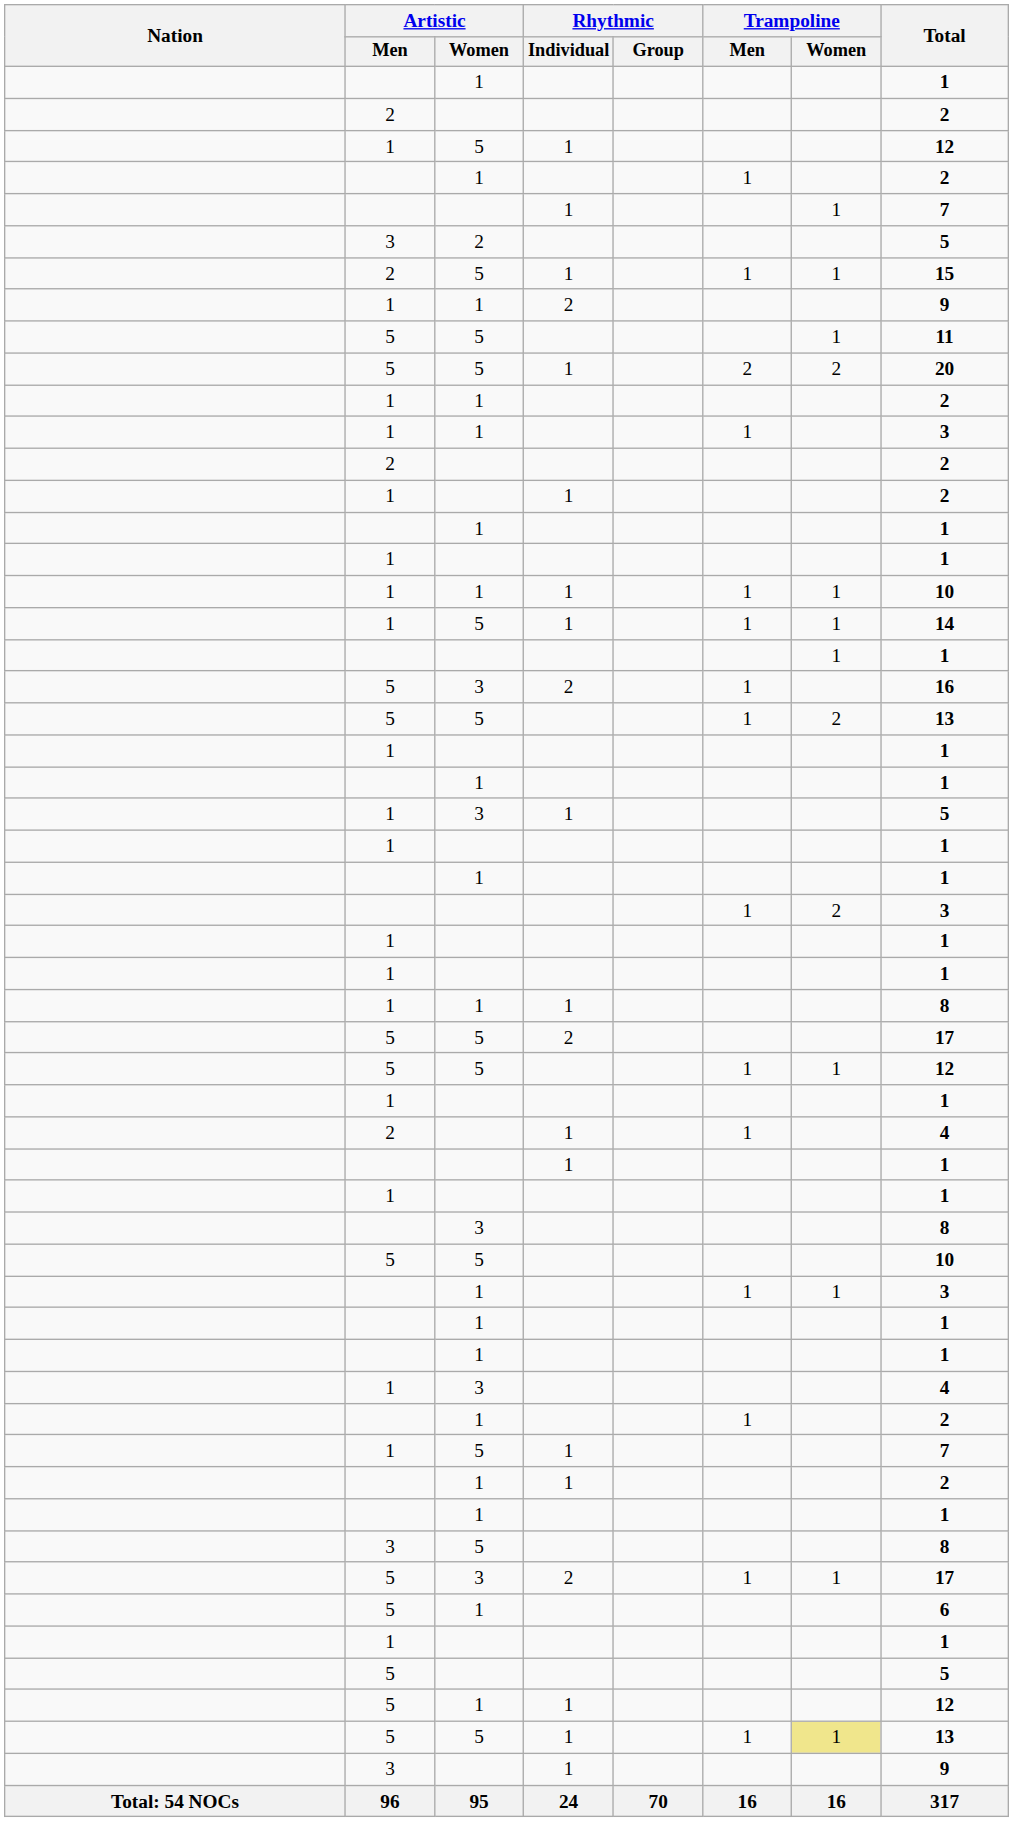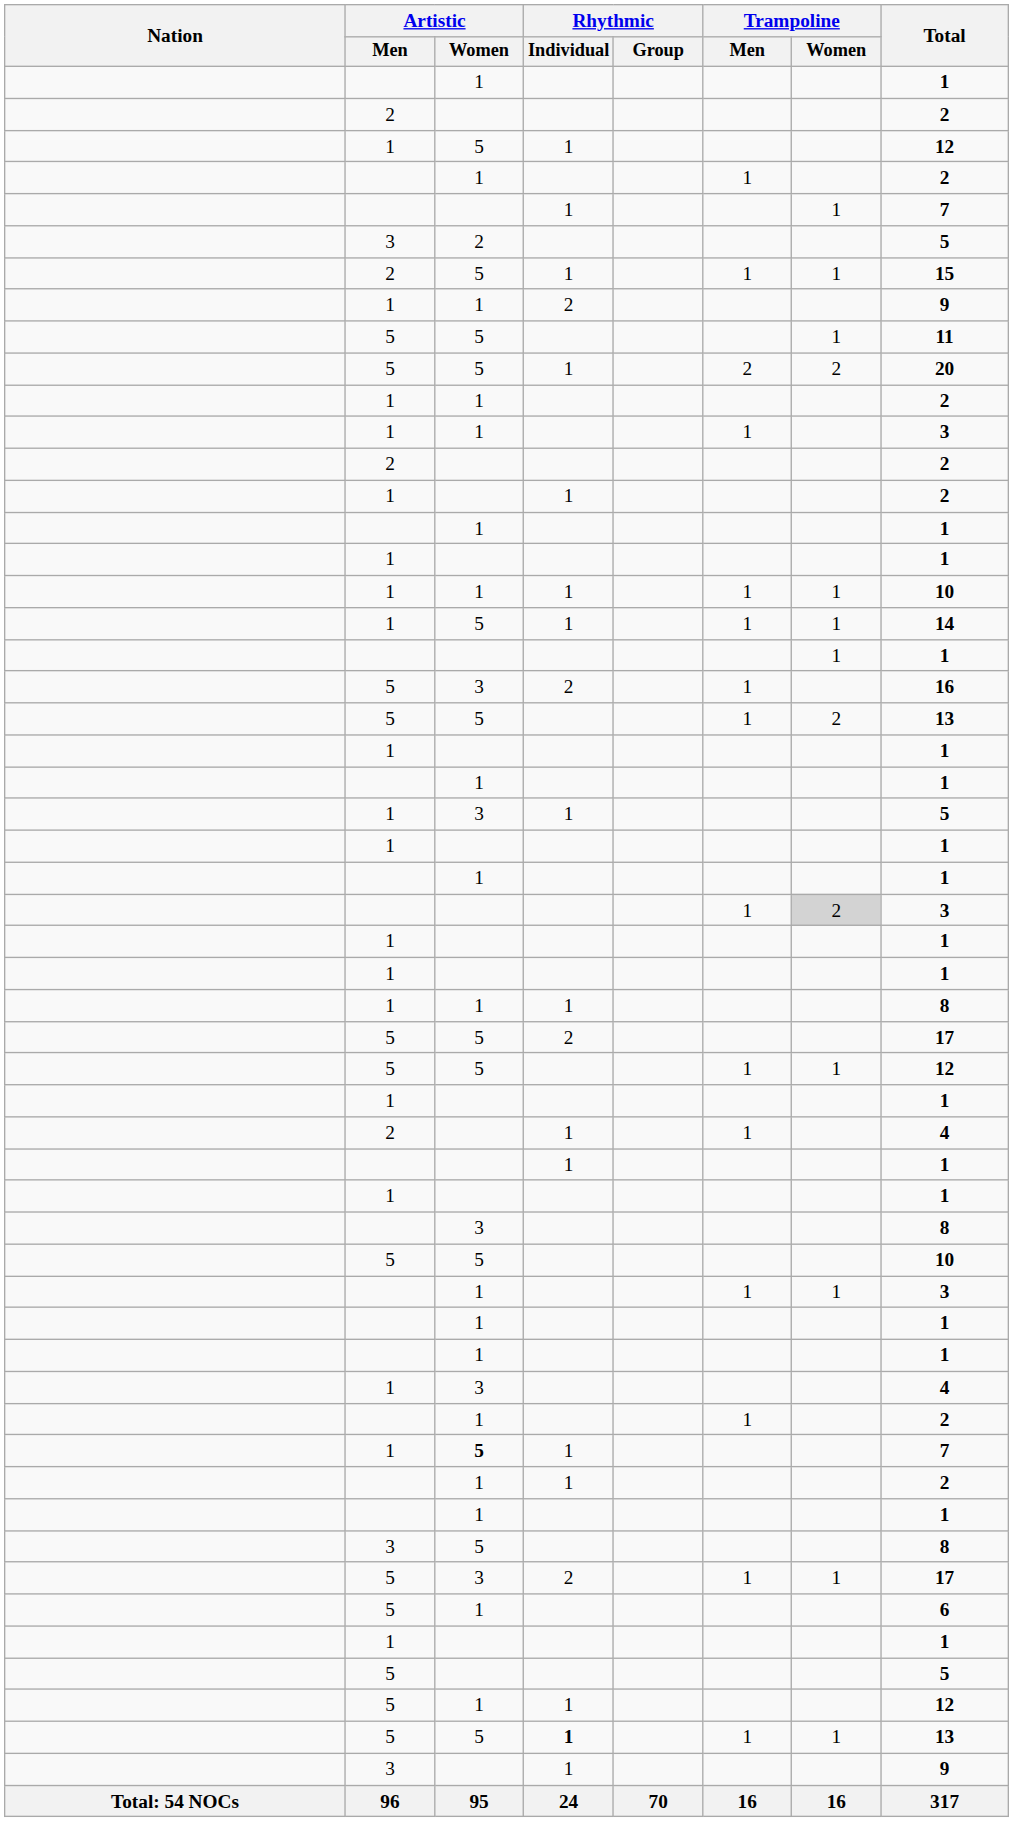row 29 | Trampoline / Women: no background -> lightgrey background
row 46 | Artistic / Women: normal -> bold
row 55 | Rhythmic / Individual: normal -> bold
row 55 | Trampoline / Women: khaki background -> no background
